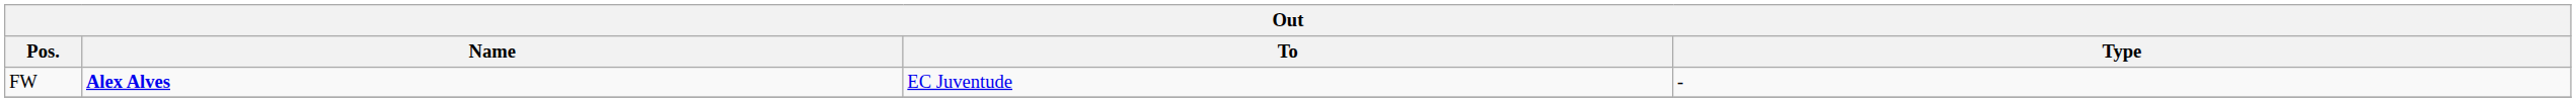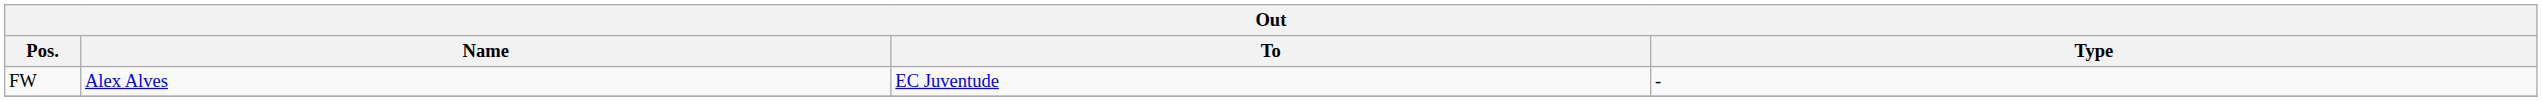FW | Name: bold -> normal
